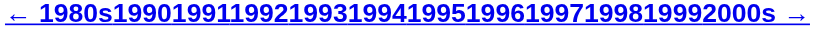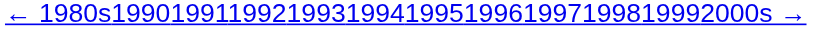row 1 | column 1: bold -> normal
